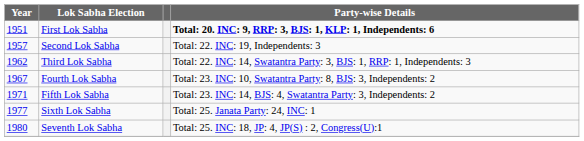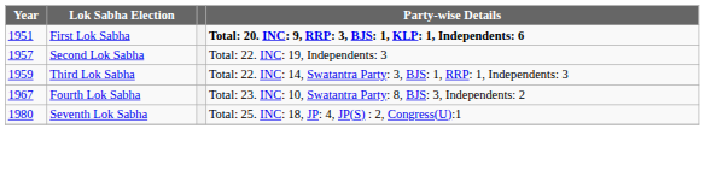Third Lok Sabha | Year: 1962 -> 1959
- row: 1971 | Fifth Lok Sabha | Total: 23. INC: 14, BJS: 4, Swatantra Party: 3, Independents: 2
- row: 1977 | Sixth Lok Sabha | Total: 25. Janata Party: 24, INC: 1
